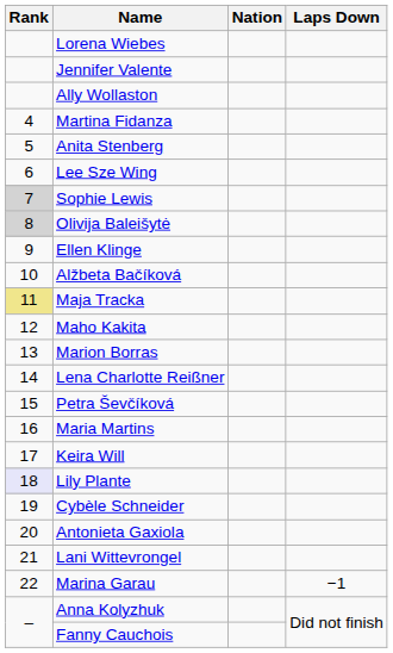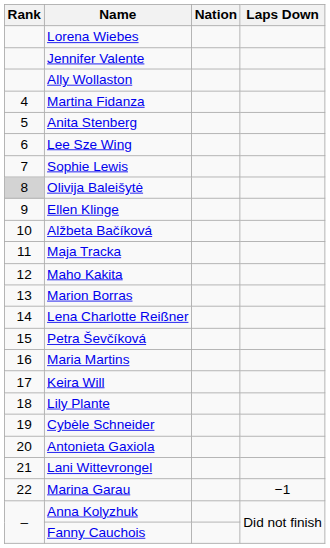Sophie Lewis | Rank: lightgrey background -> no background
Maja Tracka | Rank: khaki background -> no background
Lily Plante | Rank: lavender background -> no background
